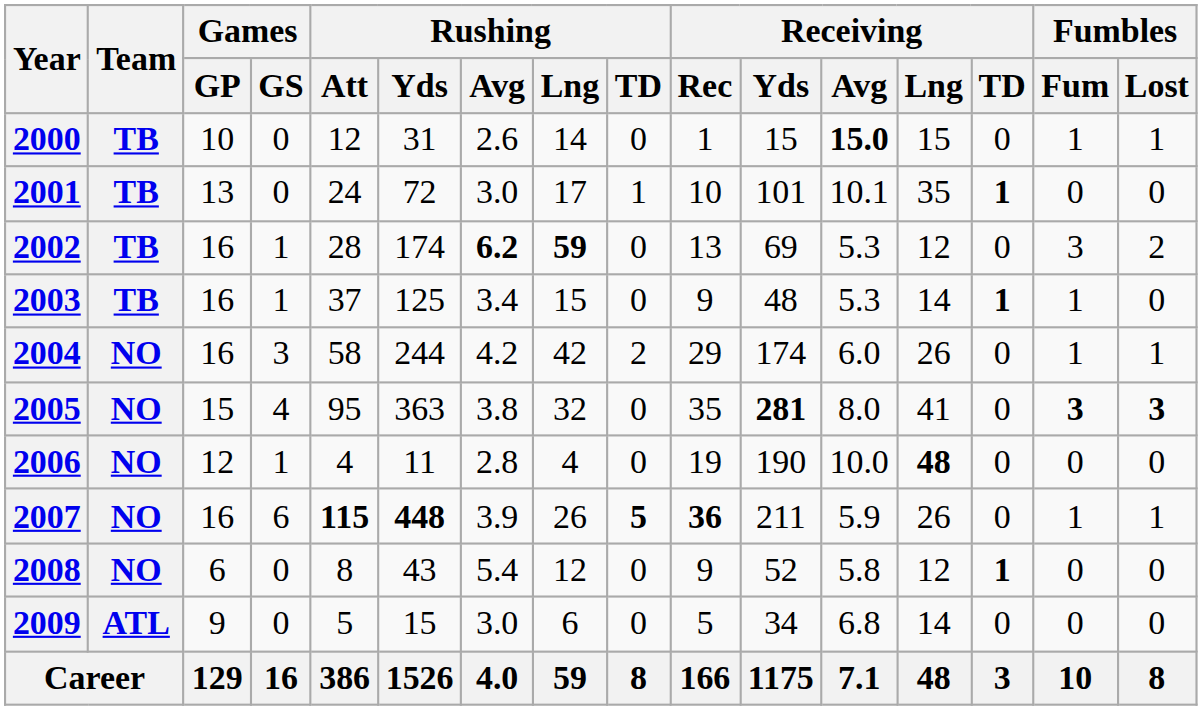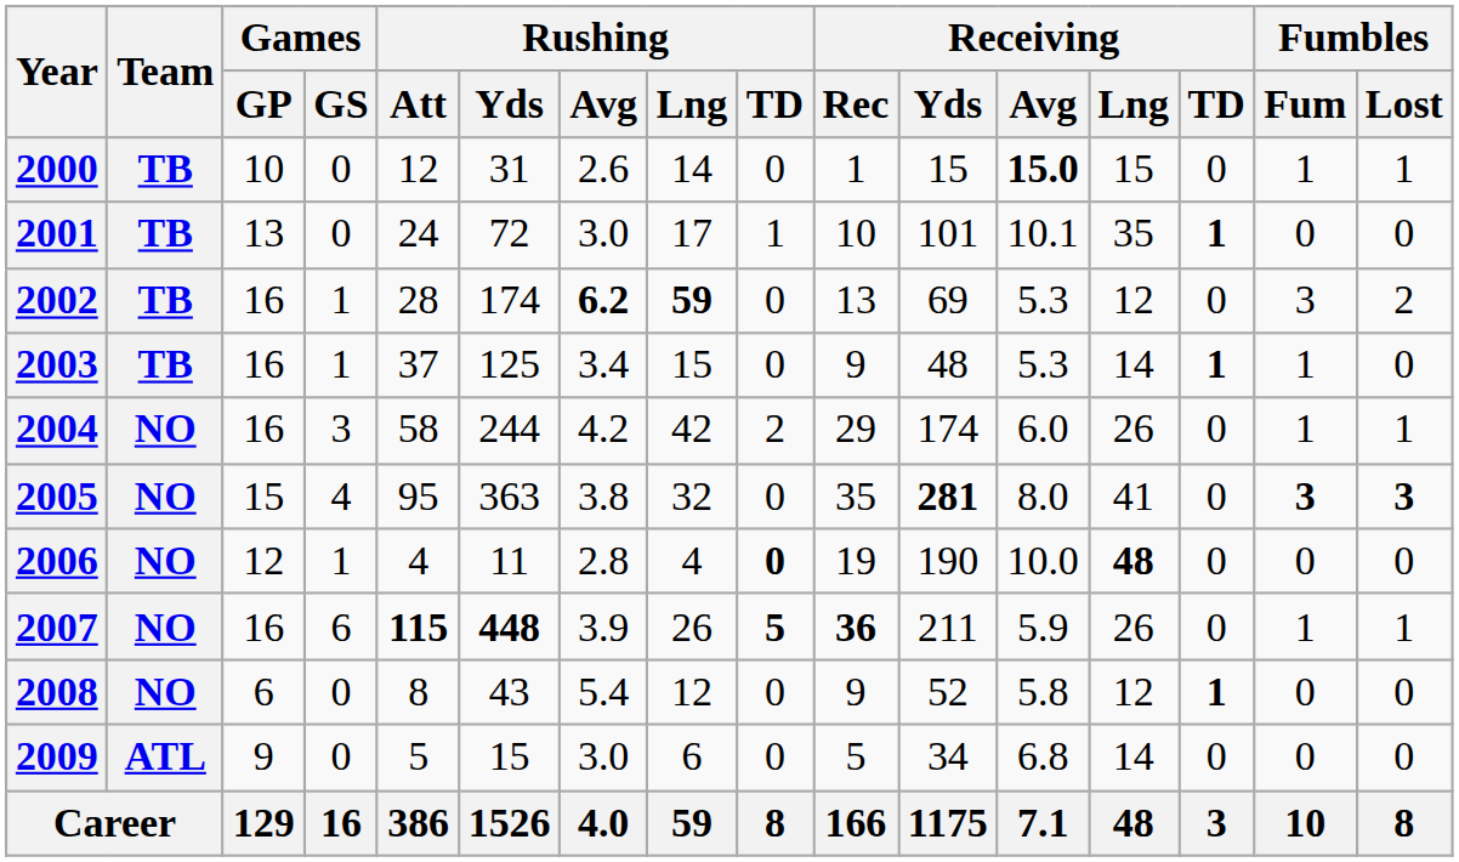2006 | Rushing / TD: normal -> bold
